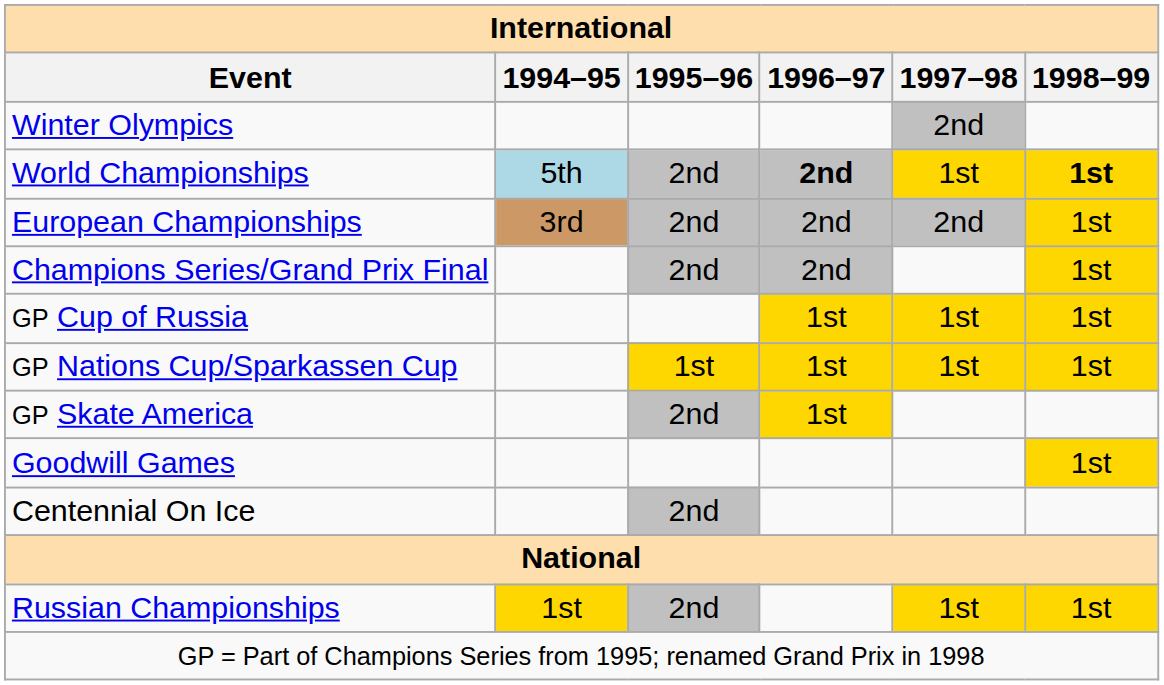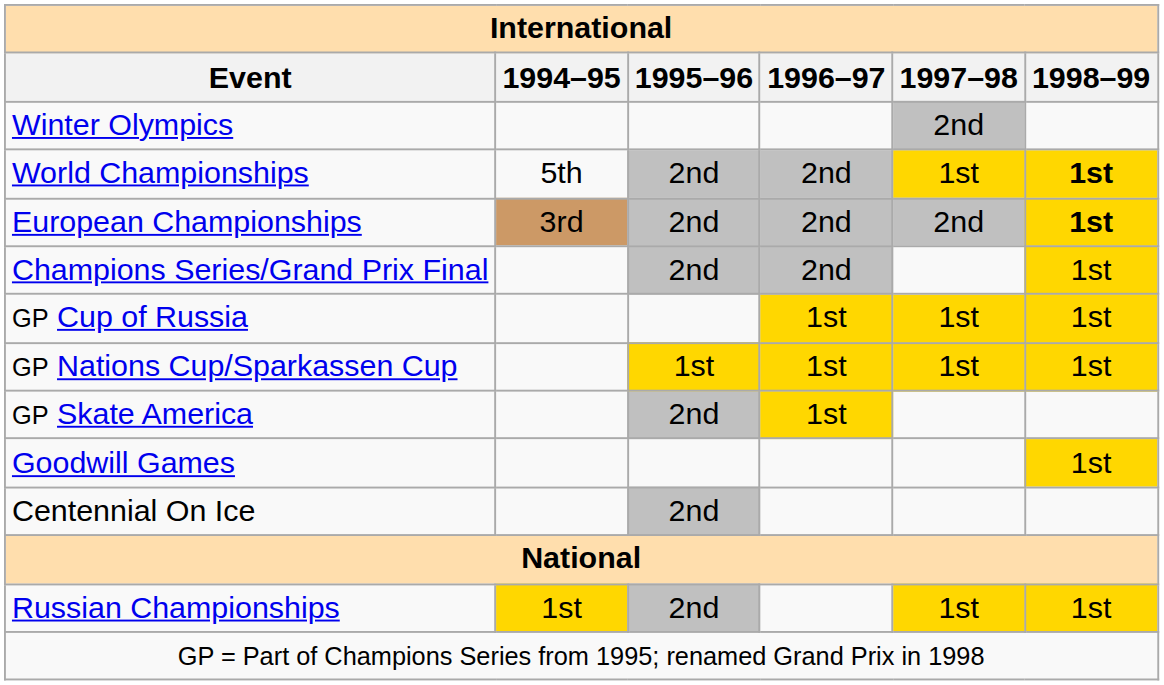World Championships | 1994–95: lightblue background -> no background
World Championships | 1996–97: bold -> normal
European Championships | 1998–99: normal -> bold
